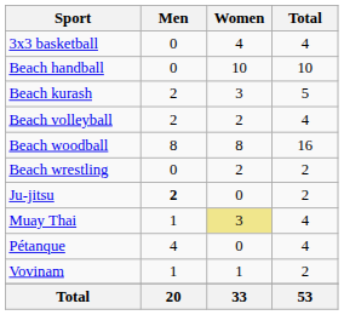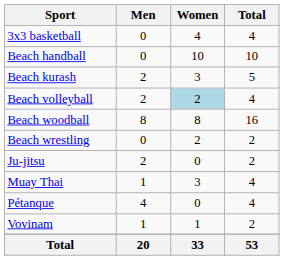Beach volleyball | Women: no background -> lightblue background
Ju-jitsu | Men: bold -> normal
Muay Thai | Women: khaki background -> no background
